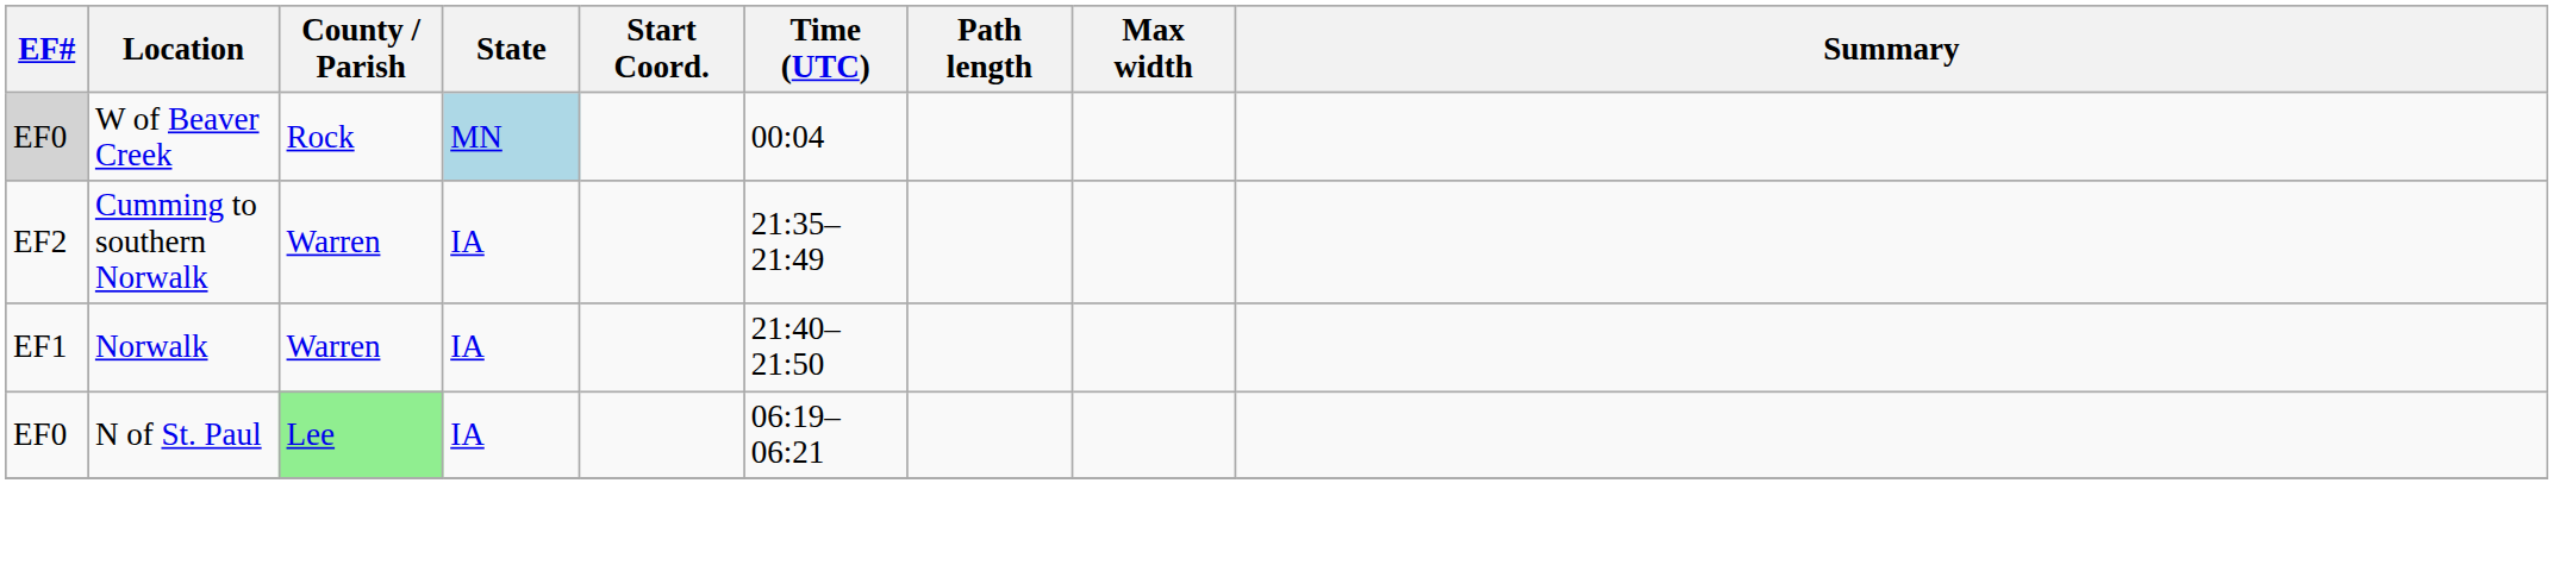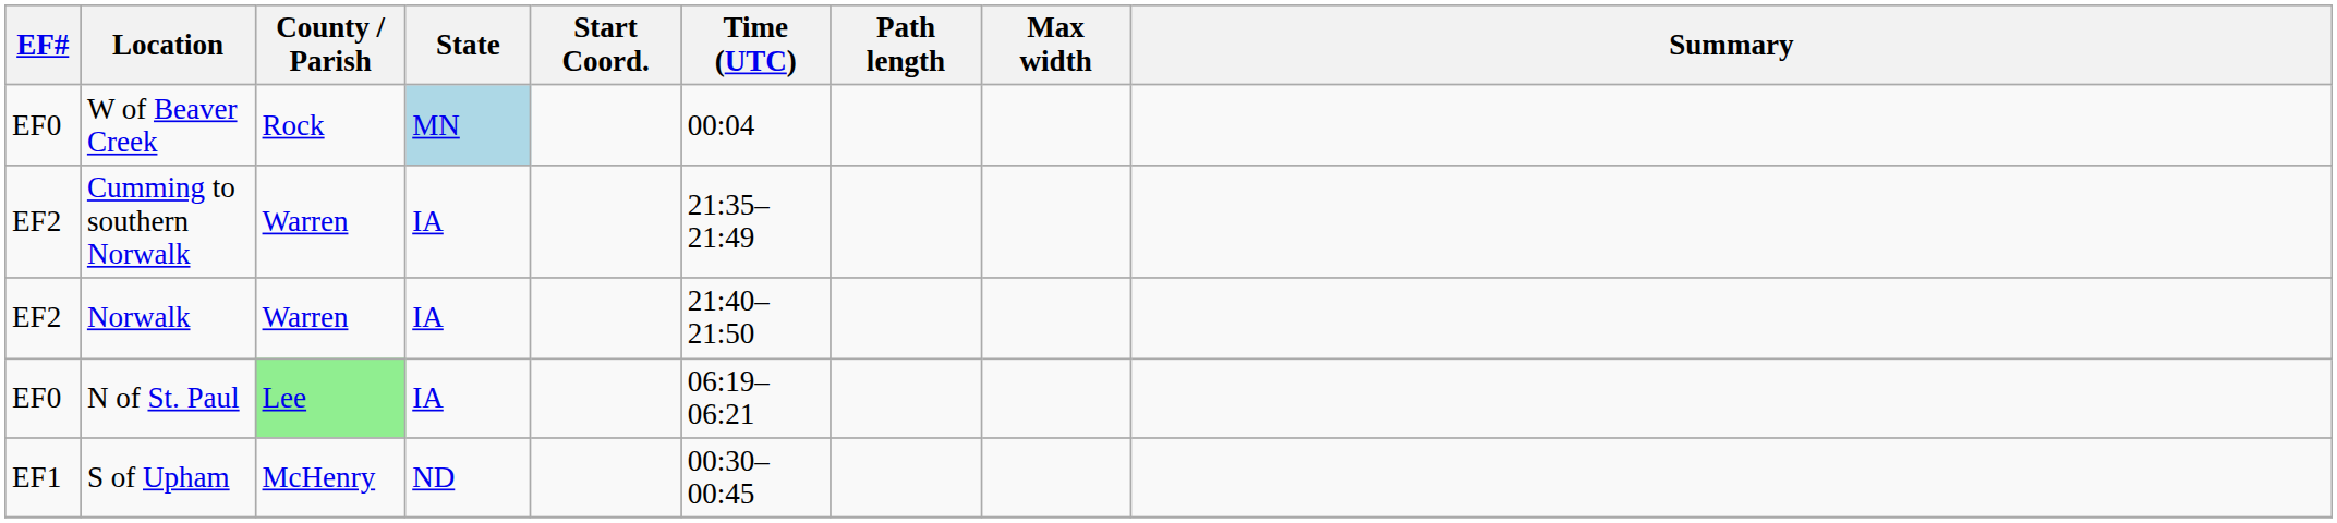W of Beaver Creek | EF#: lightgrey background -> no background
Norwalk | EF#: EF1 -> EF2
+ row: EF1 | S of Upham | McHenry | ND | 00:30–00:45
